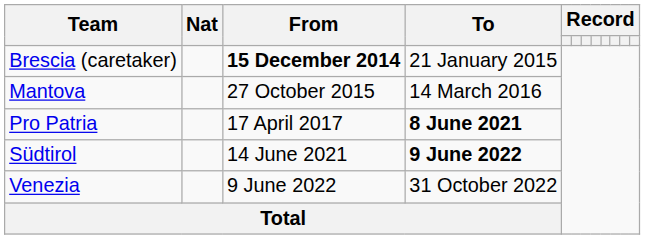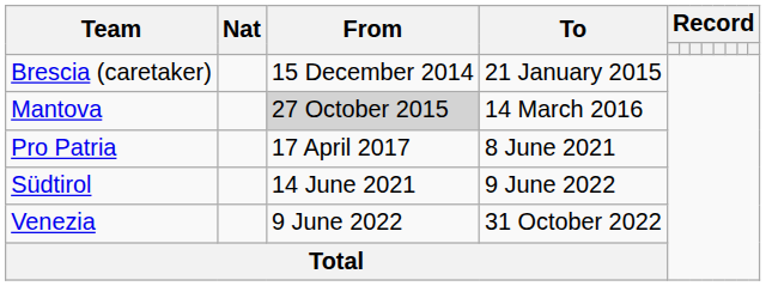Brescia (caretaker) | From: bold -> normal
Mantova | From: no background -> lightgrey background
Pro Patria | To: bold -> normal
Südtirol | To: bold -> normal
